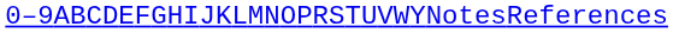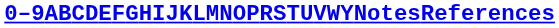row 1 | column 1: normal -> bold
